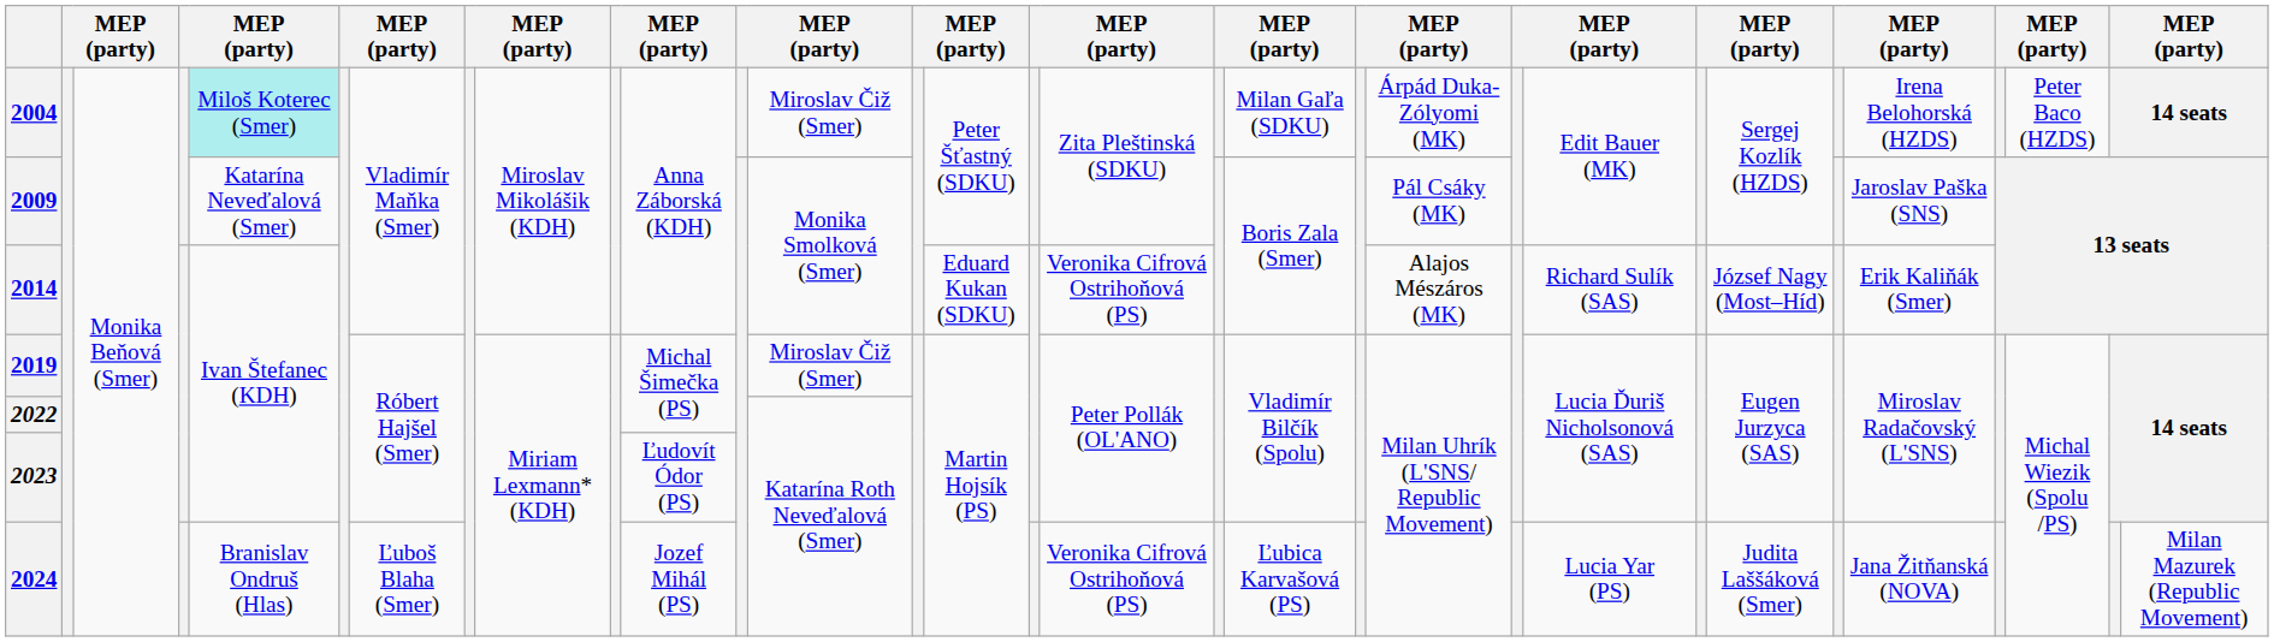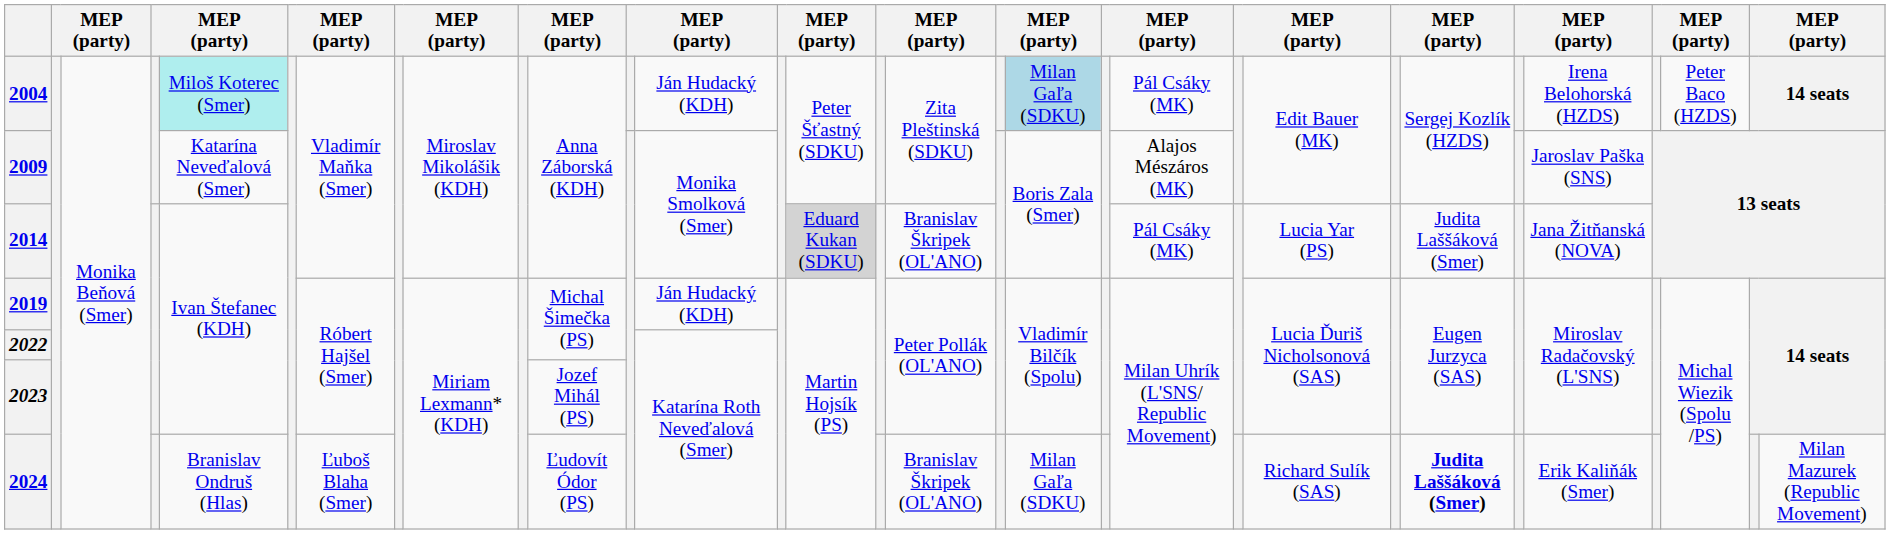2004 | column 13: Miroslav Čiž (Smer) -> Ján Hudacký (KDH)
2004 | column 19: no background -> lightblue background
2004 | column 21: Árpád Duka-Zólyomi (MK) -> Pál Csáky (MK)
2009 | column 21: Pál Csáky (MK) -> Alajos Mészáros (MK)
2014 | column 15: no background -> lightgrey background
2014 | column 17: Veronika Cifrová Ostrihoňová (PS) -> Branislav Škripek (OL'ANO)
2014 | column 21: Alajos Mészáros (MK) -> Pál Csáky (MK)
2014 | column 23: Richard Sulík (SAS) -> Lucia Yar (PS)
2014 | column 25: József Nagy (Most–Híd) -> Judita Laššáková (Smer)
2014 | column 27: Erik Kaliňák (Smer) -> Jana Žitňanská (NOVA)
2019 | column 13: Miroslav Čiž (Smer) -> Ján Hudacký (KDH)
2023 | column 11: Ľudovít Ódor (PS) -> Jozef Mihál (PS)
2024 | column 11: Jozef Mihál (PS) -> Ľudovít Ódor (PS)
2024 | column 17: Veronika Cifrová Ostrihoňová (PS) -> Branislav Škripek (OL'ANO)
2024 | column 19: Ľubica Karvašová (PS) -> Milan Gaľa (SDKU)
2024 | column 23: Lucia Yar (PS) -> Richard Sulík (SAS)
2024 | column 25: normal -> bold
2024 | column 27: Jana Žitňanská (NOVA) -> Erik Kaliňák (Smer)
